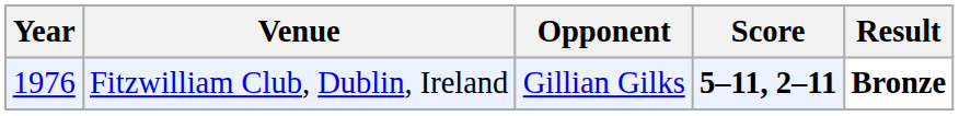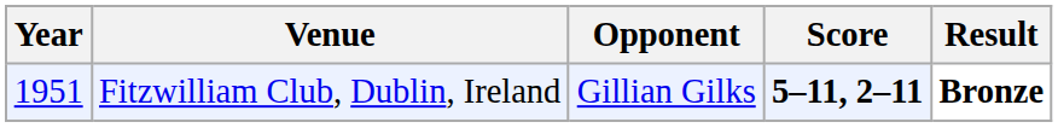Fitzwilliam Club, Dublin, Ireland | Year: 1976 -> 1951
